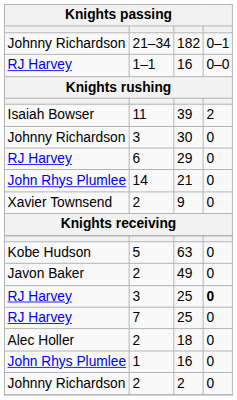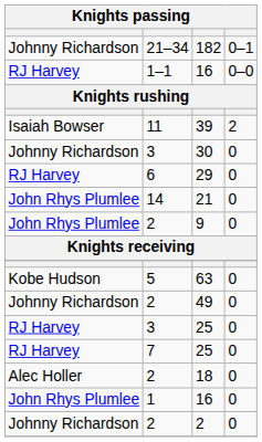9 | column 1: Xavier Townsend -> John Rhys Plumlee
49 | column 1: Javon Baker -> Johnny Richardson
3 / 25 | column 4: bold -> normal
